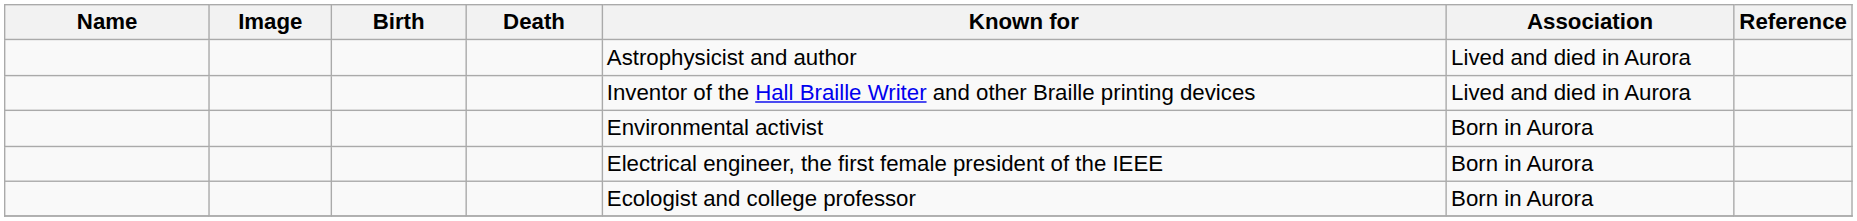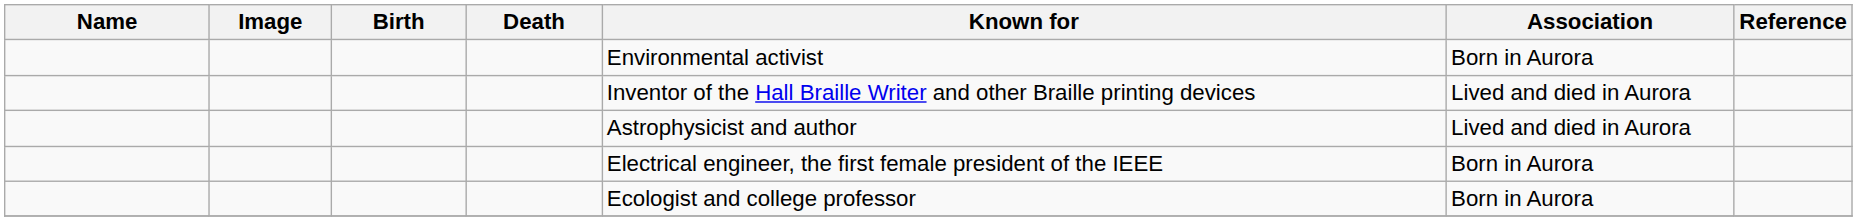row 2 | Known for: Astrophysicist and author -> Environmental activist
row 2 | Association: Lived and died in Aurora -> Born in Aurora
row 4 | Known for: Environmental activist -> Astrophysicist and author
row 4 | Association: Born in Aurora -> Lived and died in Aurora
